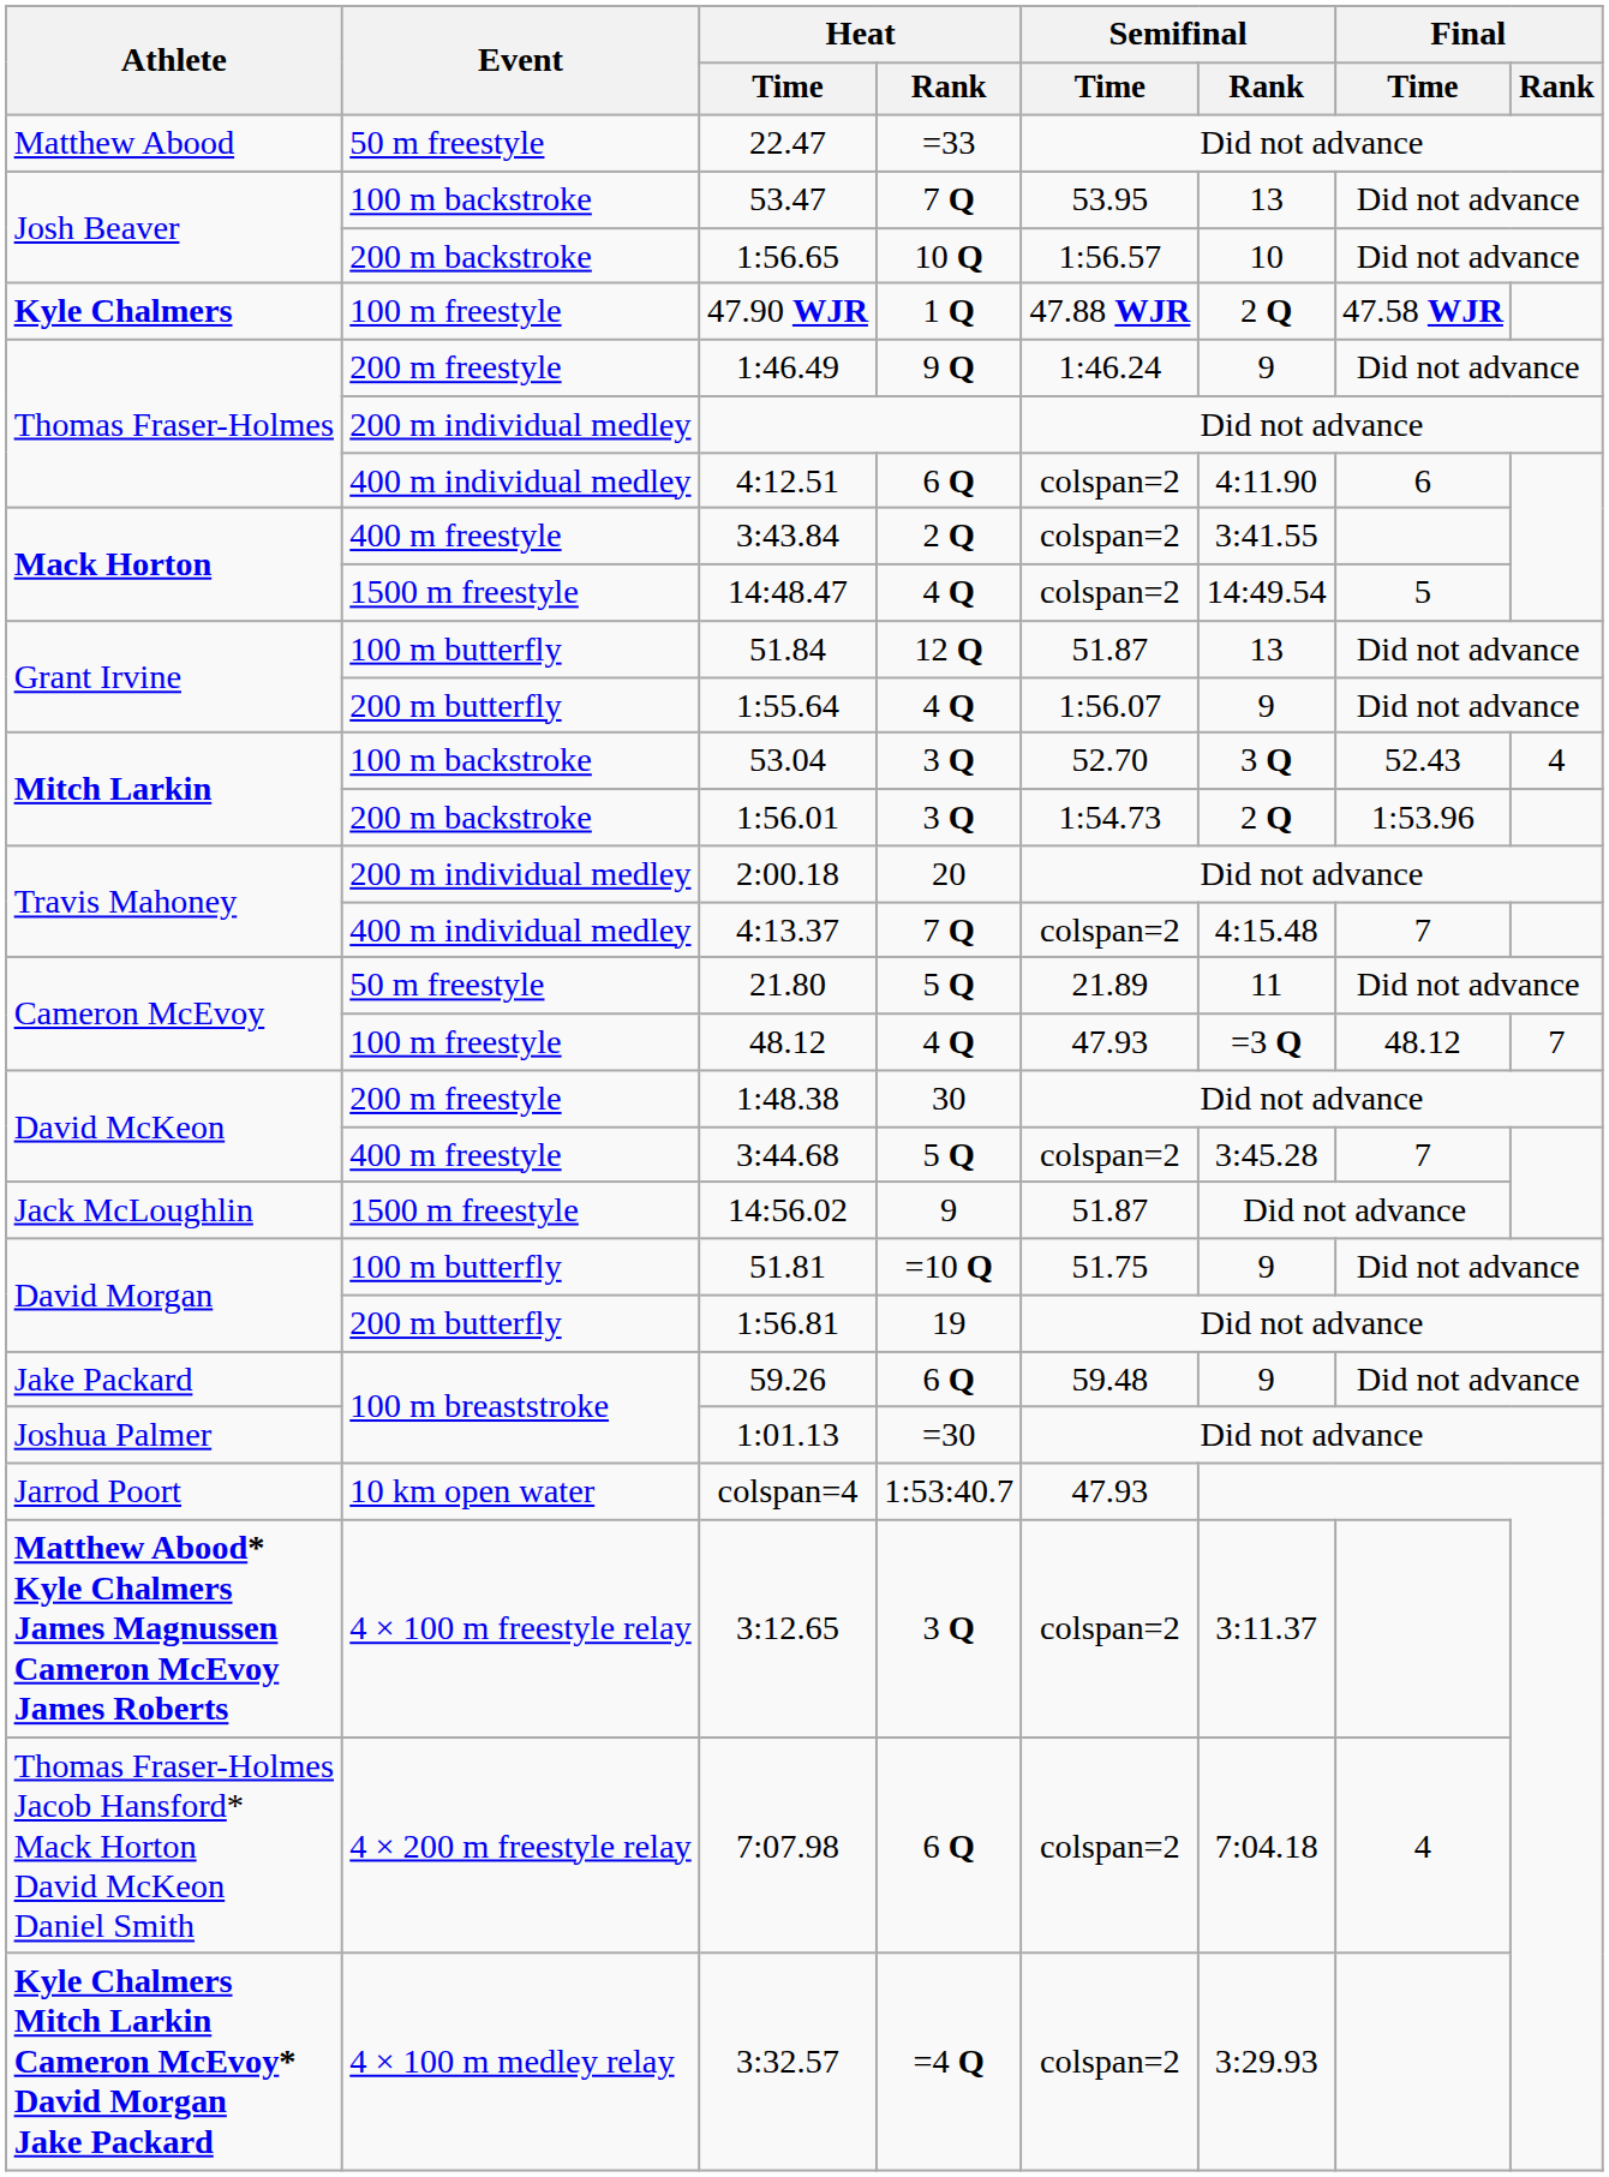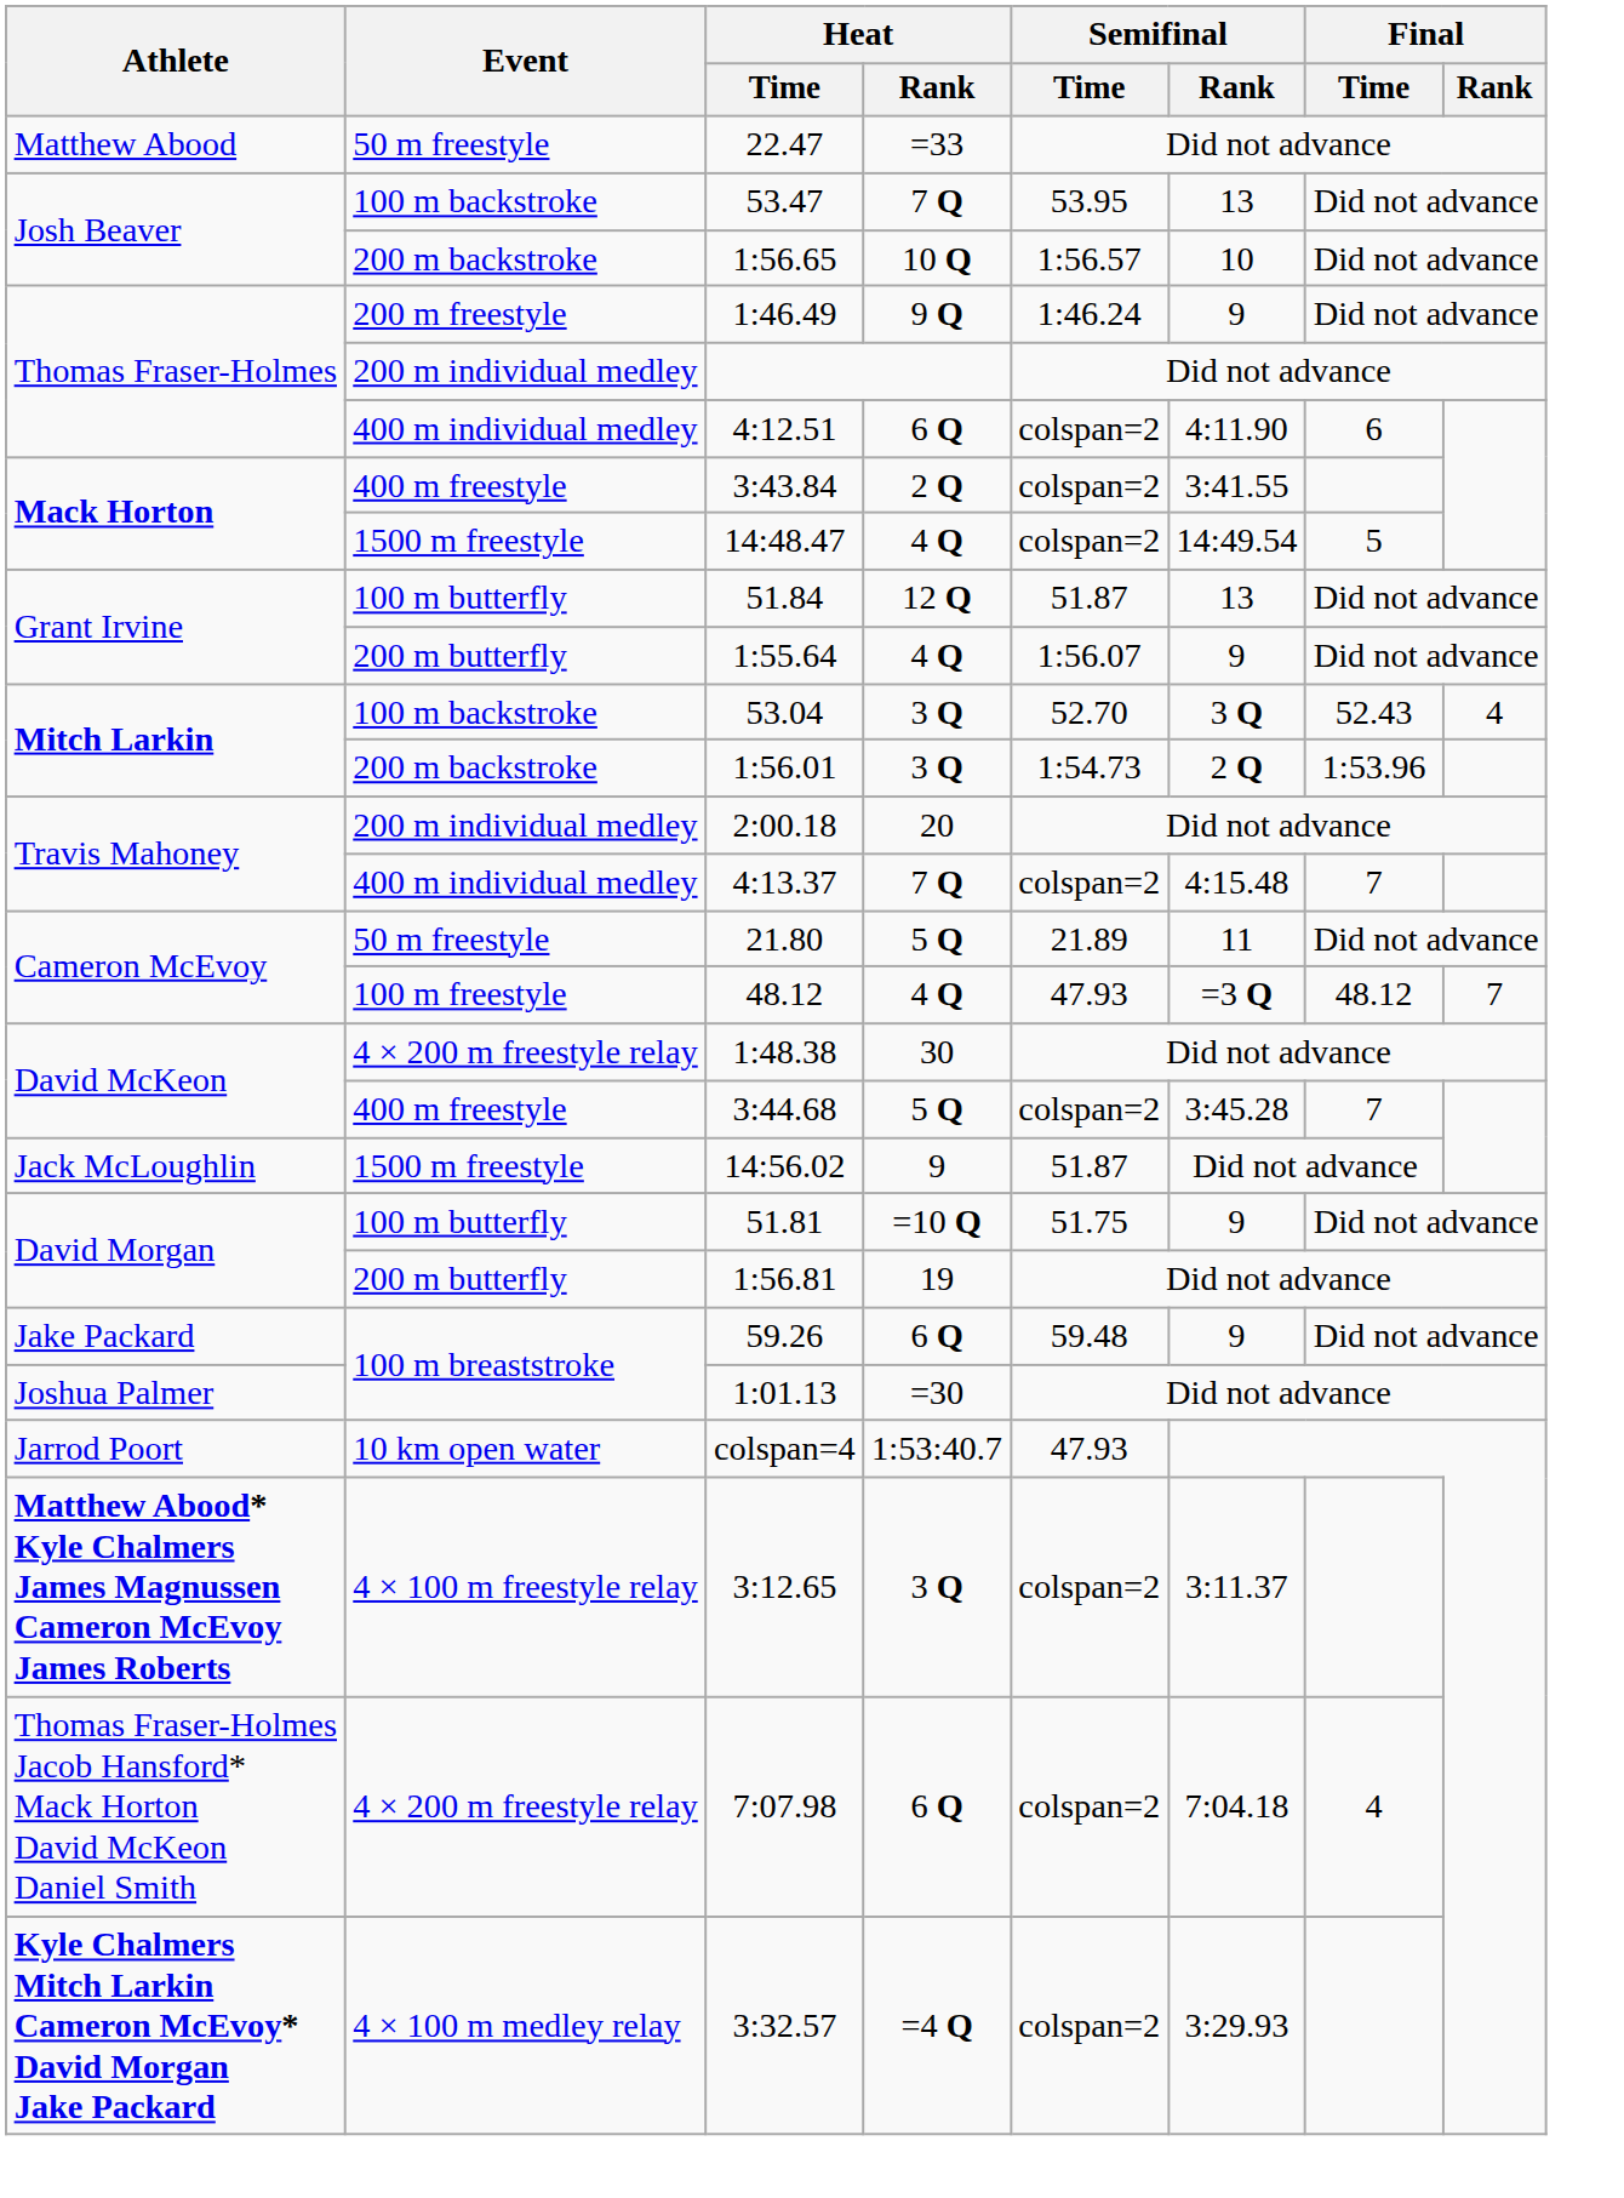- row: Kyle Chalmers | 100 m freestyle | 47.90 WJR | 1 Q | 47.88 WJR | 2 Q | 47.58 WJR
1:48.38 | Event: 200 m freestyle -> 4 × 200 m freestyle relay
